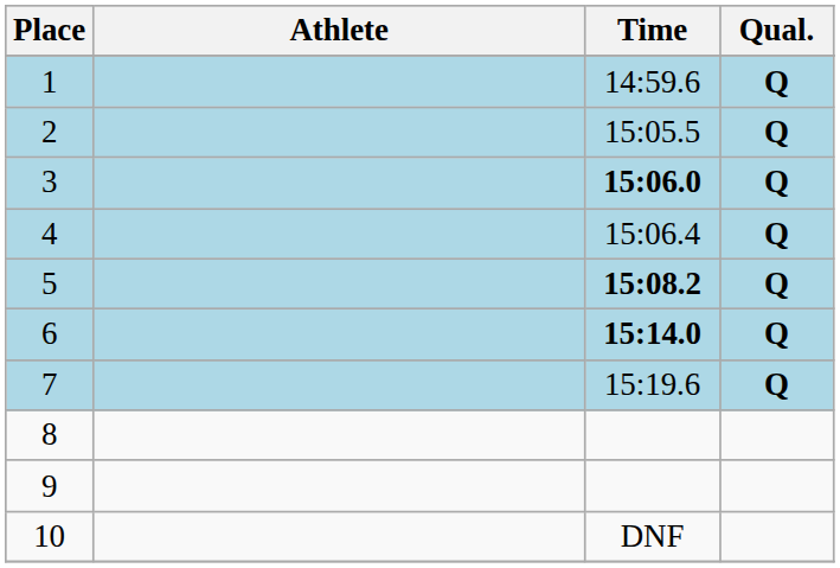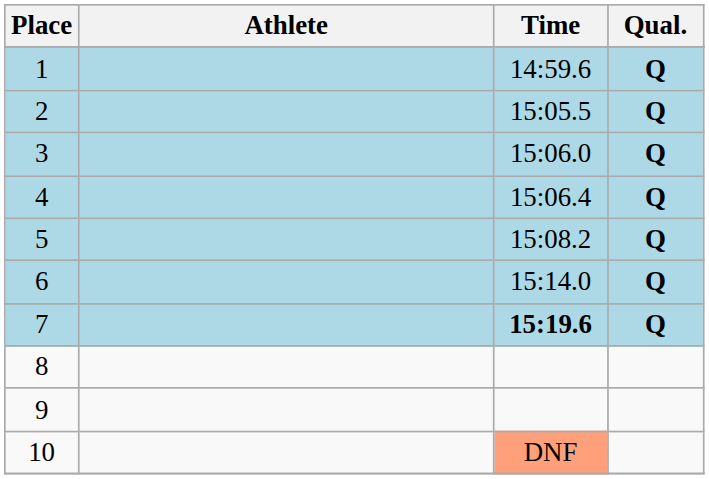3 | Time: bold -> normal
5 | Time: bold -> normal
6 | Time: bold -> normal
7 | Time: normal -> bold
10 | Time: no background -> lightsalmon background
